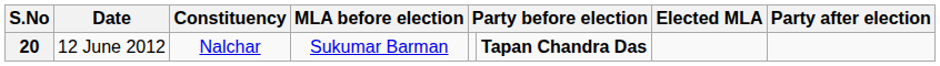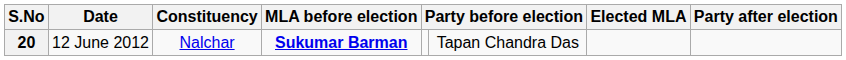20 | MLA before election: normal -> bold
20 | column 6: bold -> normal
